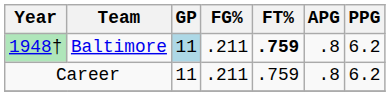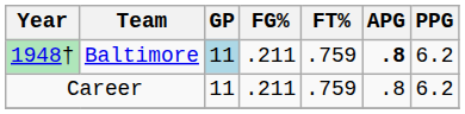1948† | FT%: bold -> normal
1948† | APG: normal -> bold
